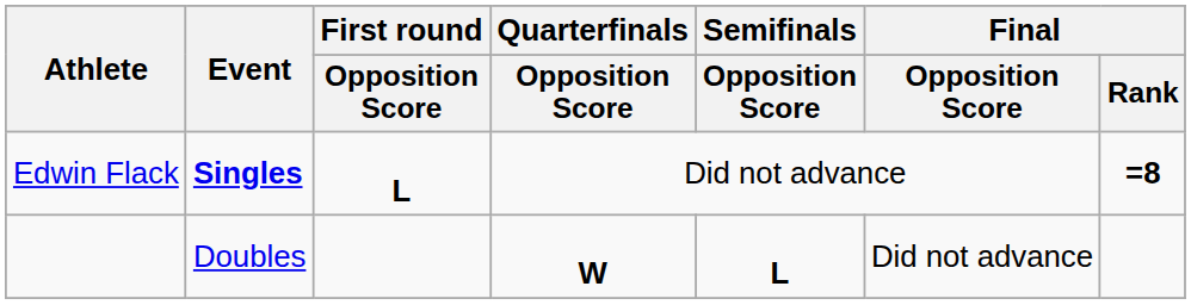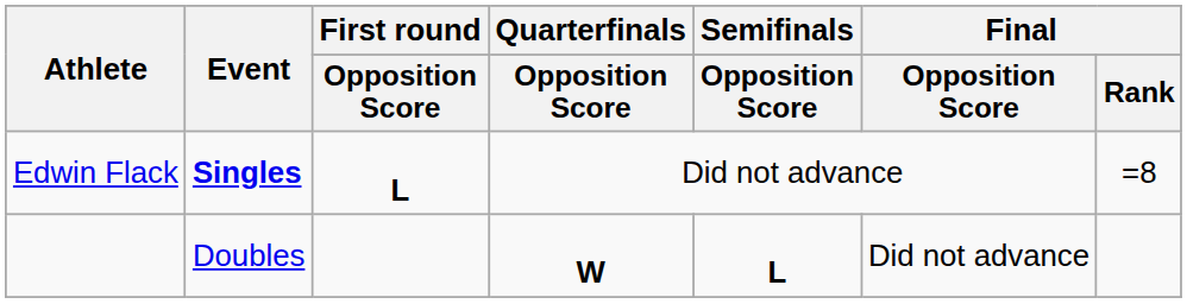Edwin Flack | Final / Rank: bold -> normal
